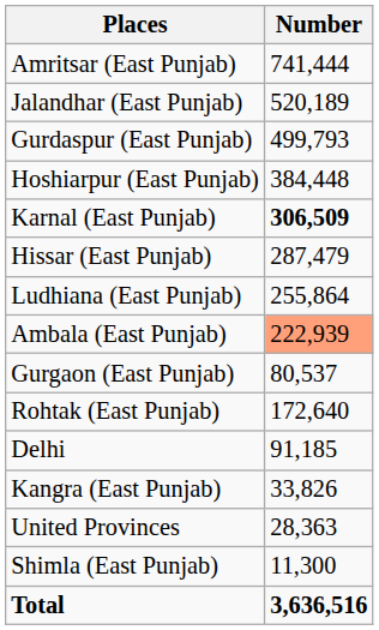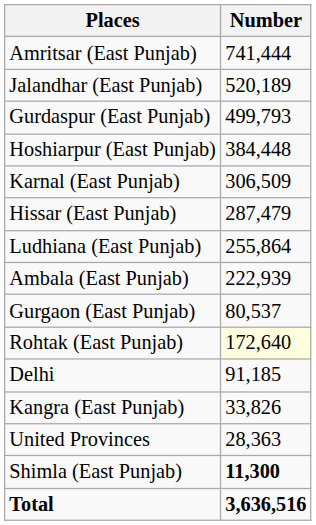Karnal (East Punjab) | Number: bold -> normal
Ambala (East Punjab) | Number: lightsalmon background -> no background
Rohtak (East Punjab) | Number: no background -> lightyellow background
Shimla (East Punjab) | Number: normal -> bold
